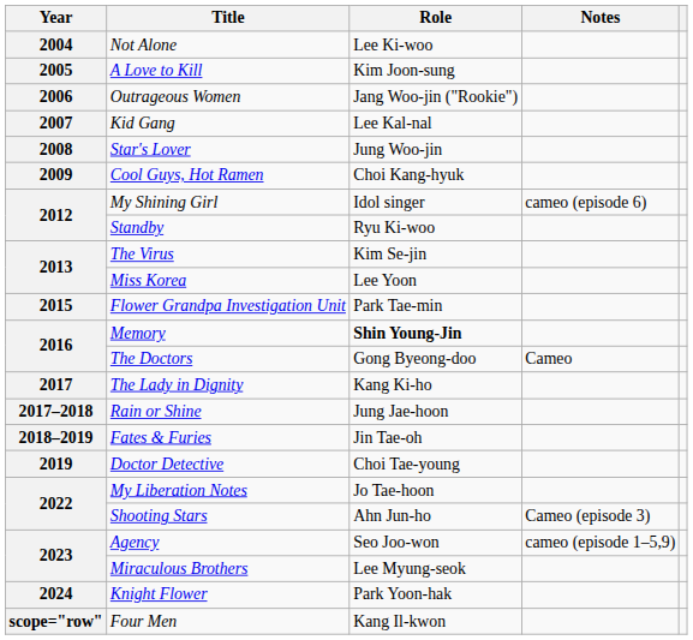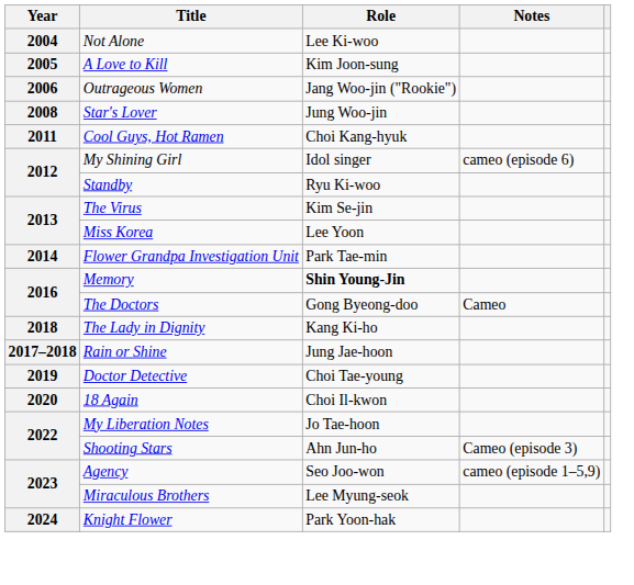- row: 2007 | Kid Gang | Lee Kal-nal
Cool Guys, Hot Ramen | Year: 2009 -> 2011
Flower Grandpa Investigation Unit | Year: 2015 -> 2014
The Lady in Dignity | Year: 2017 -> 2018
- row: 2018–2019 | Fates & Furies | Jin Tae-oh
+ row: 2020 | 18 Again | Choi Il-kwon
- row: scope="row" | Four Men | Kang Il-kwon
